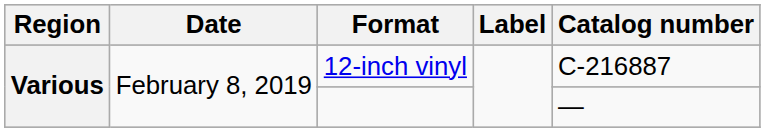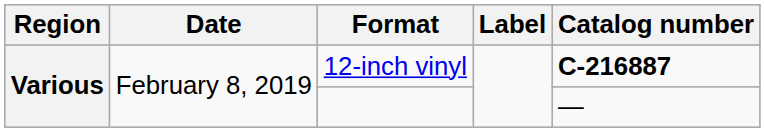12-inch vinyl | Catalog number: normal -> bold
